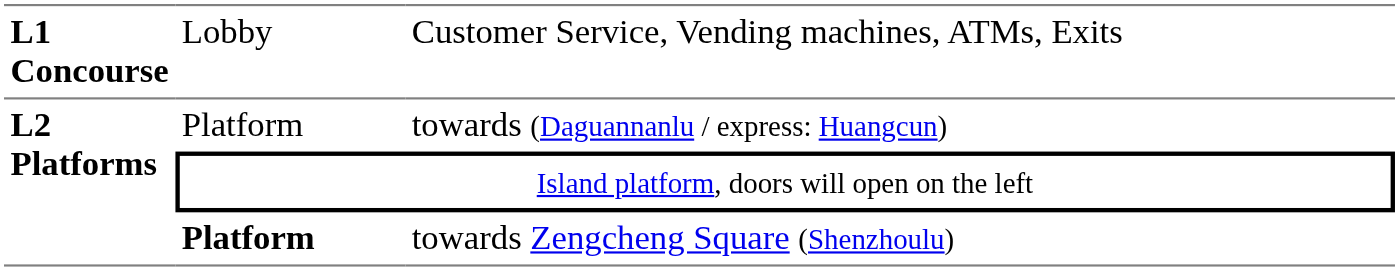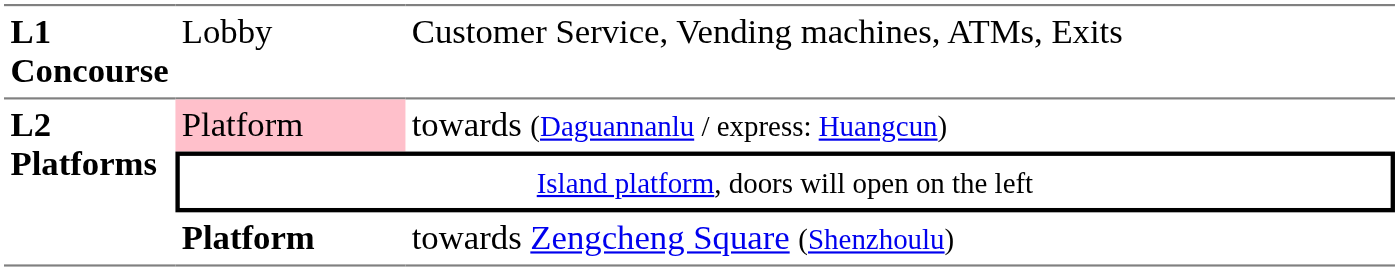towards (Daguannanlu / express: Huangcun) | column 2: no background -> pink background
